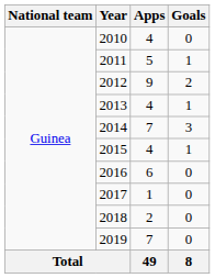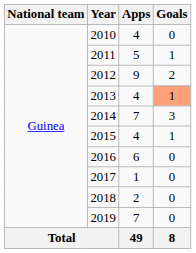2013 | Goals: no background -> lightsalmon background
